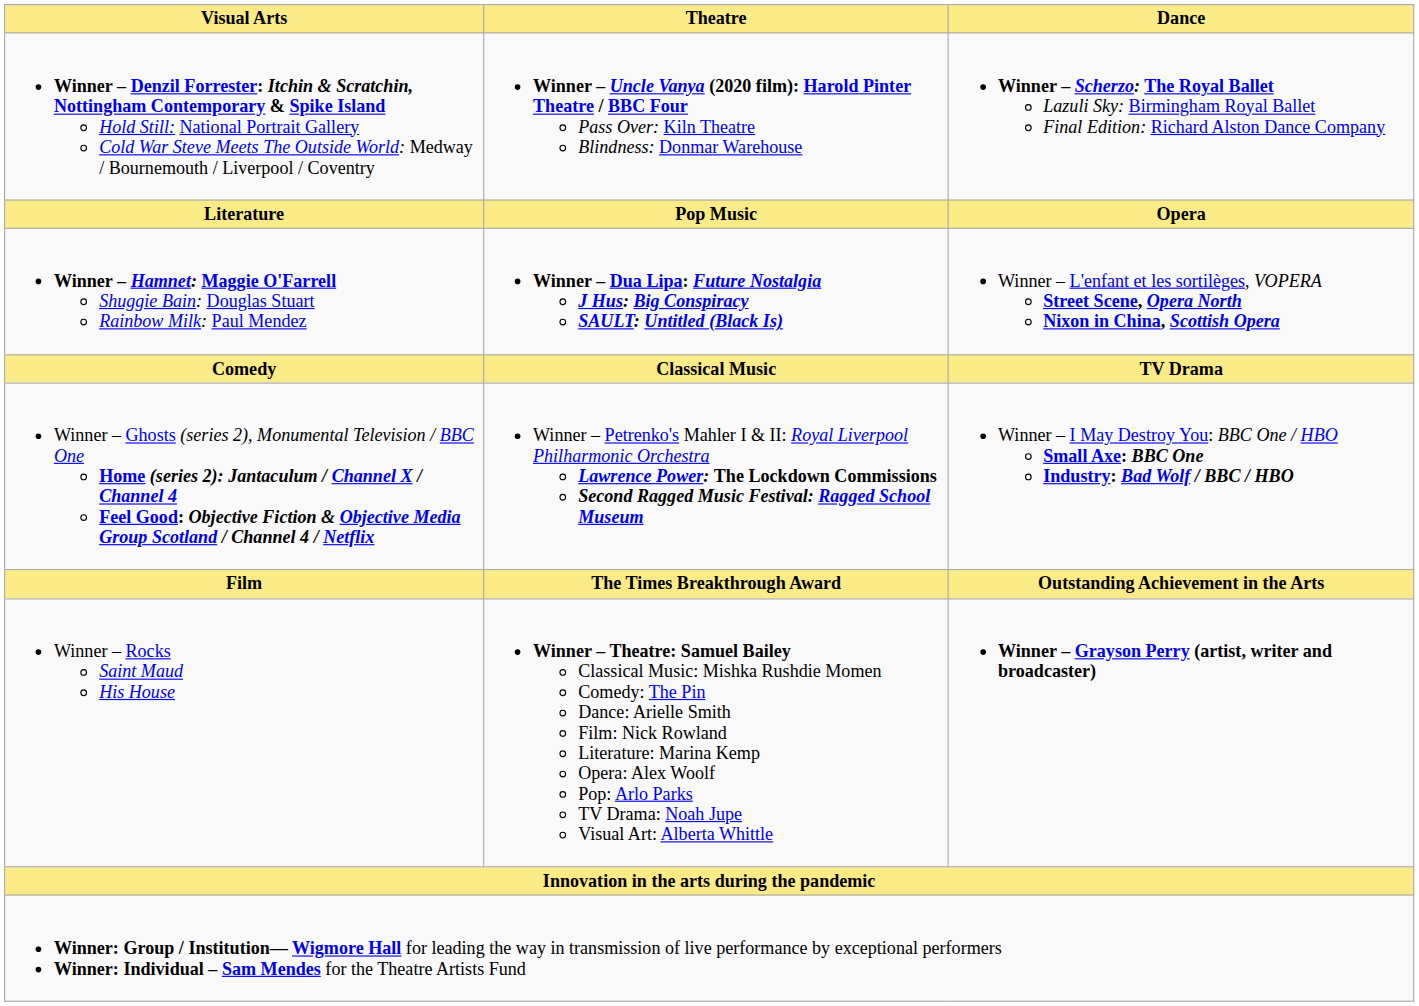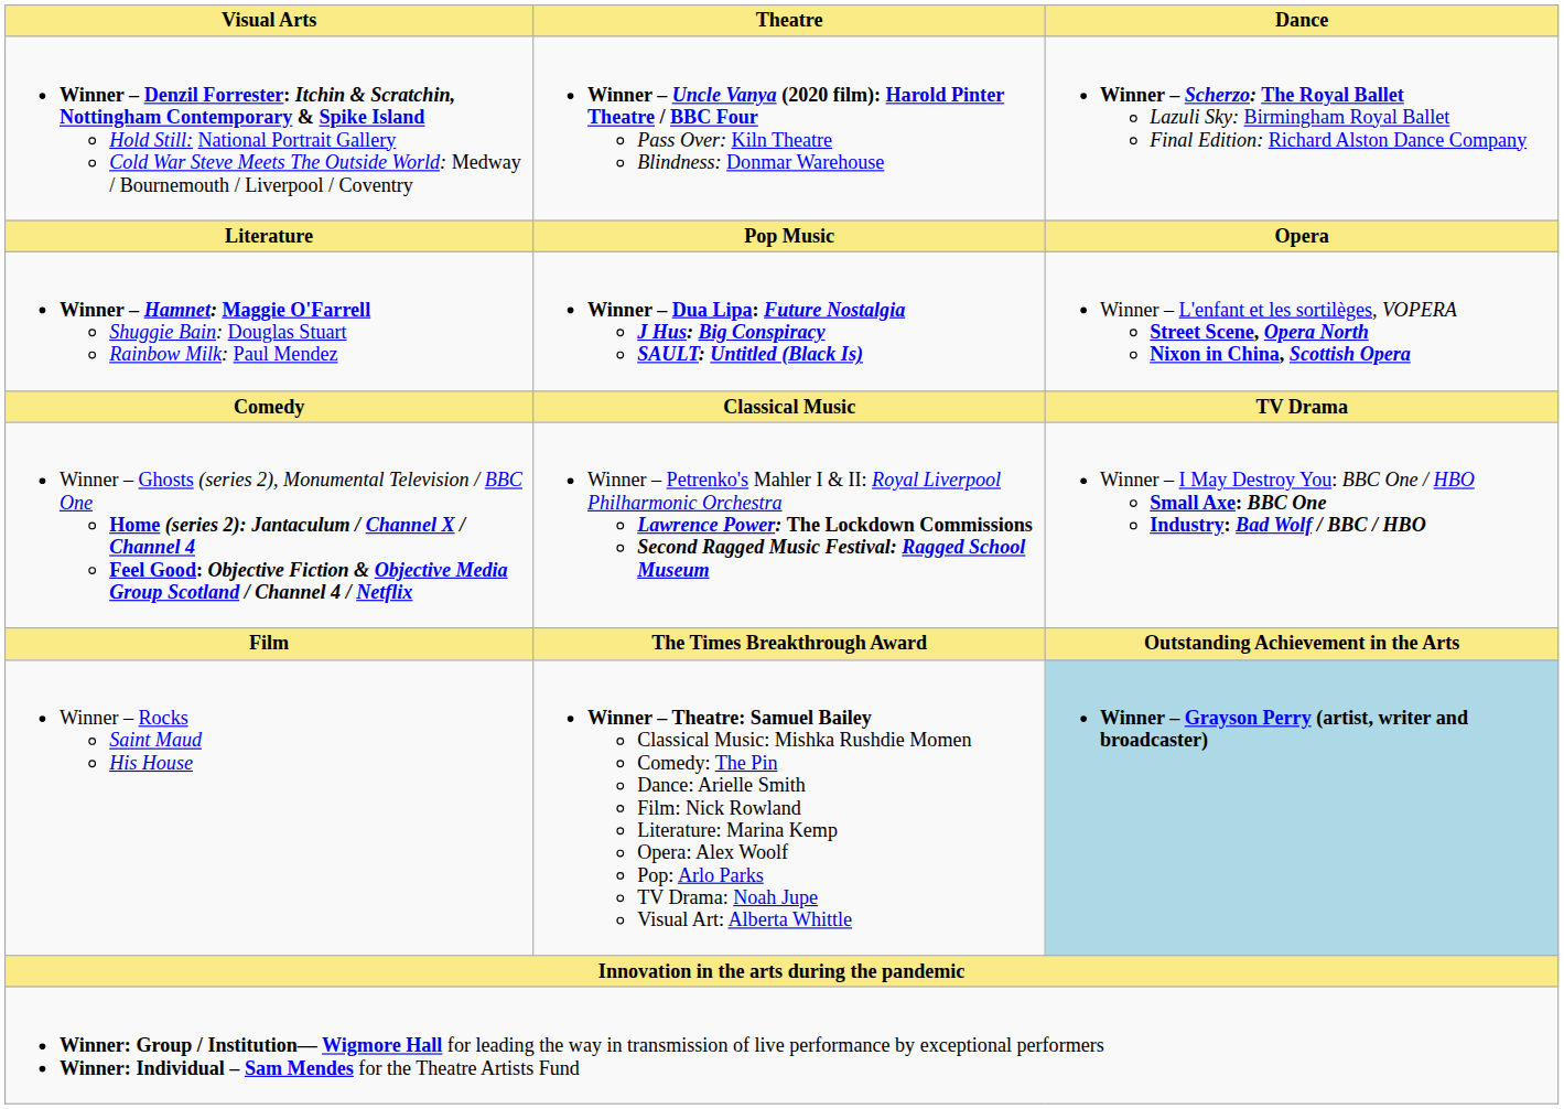Winner – Rocks Saint Maud His House | Dance: no background -> lightblue background
